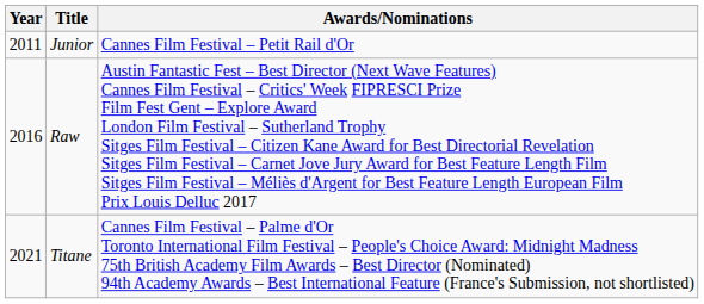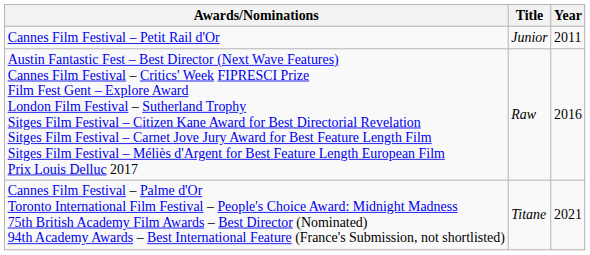columns swapped: Year <-> Awards/Nominations
